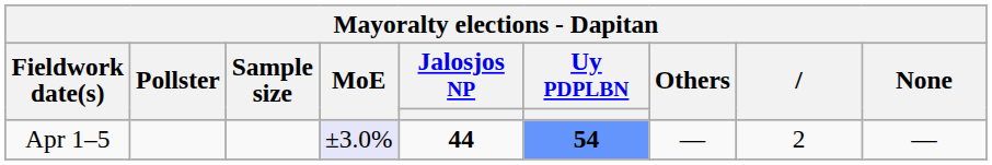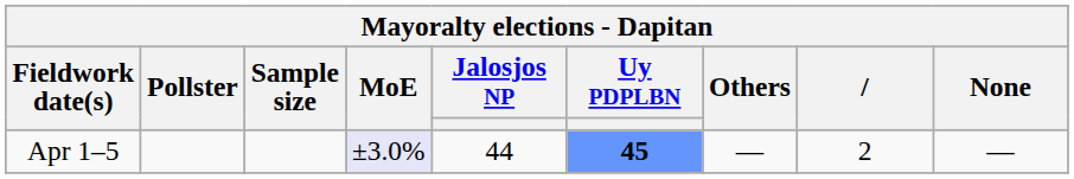Apr 1–5 | Jalosjos NP: bold -> normal
Apr 1–5 | Uy PDPLBN: 54 -> 45
